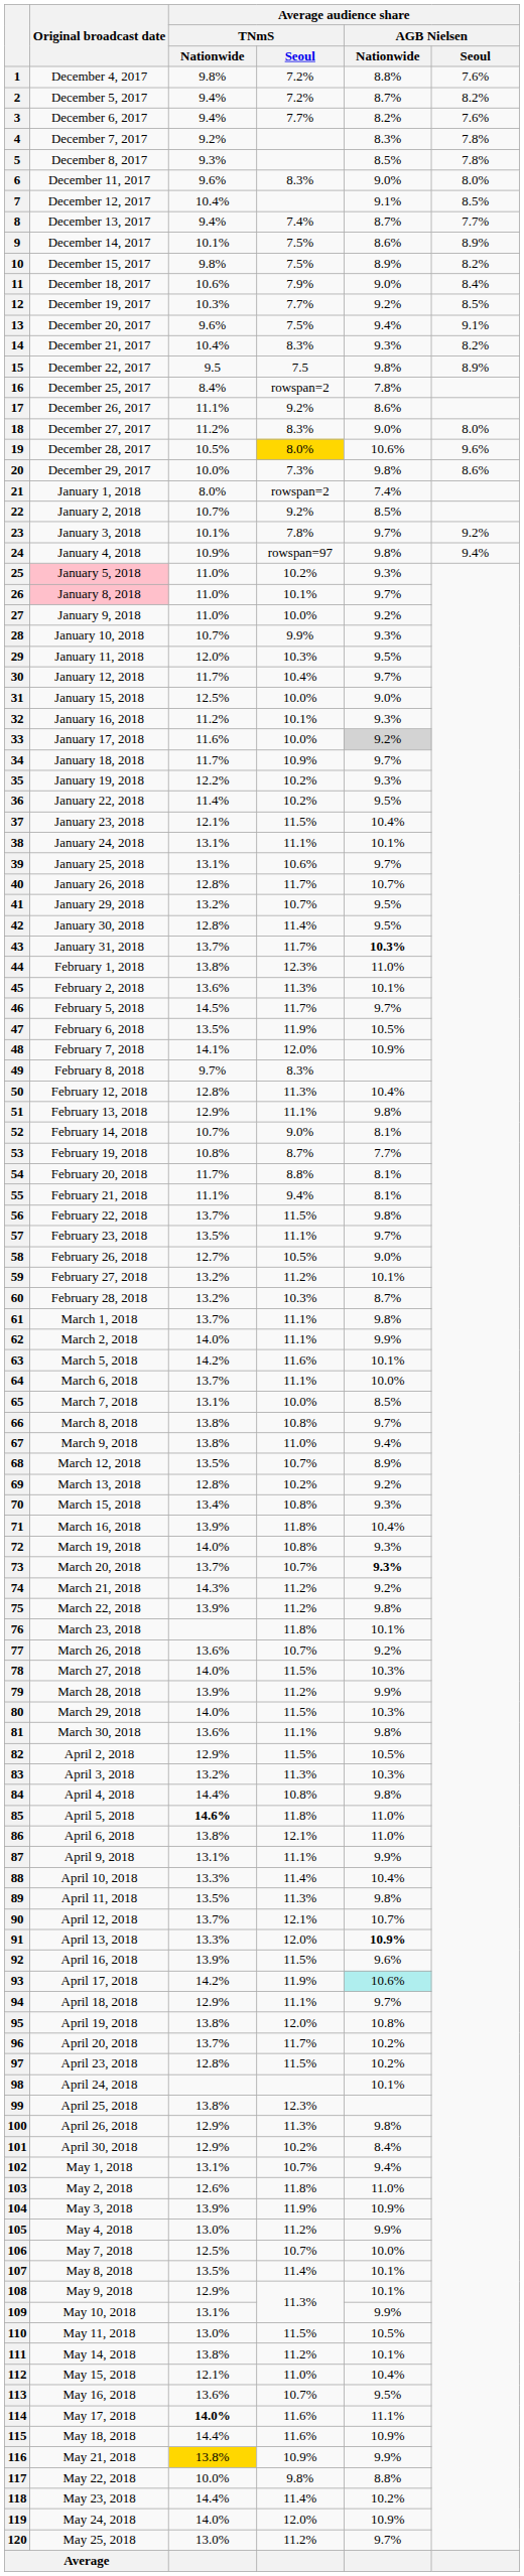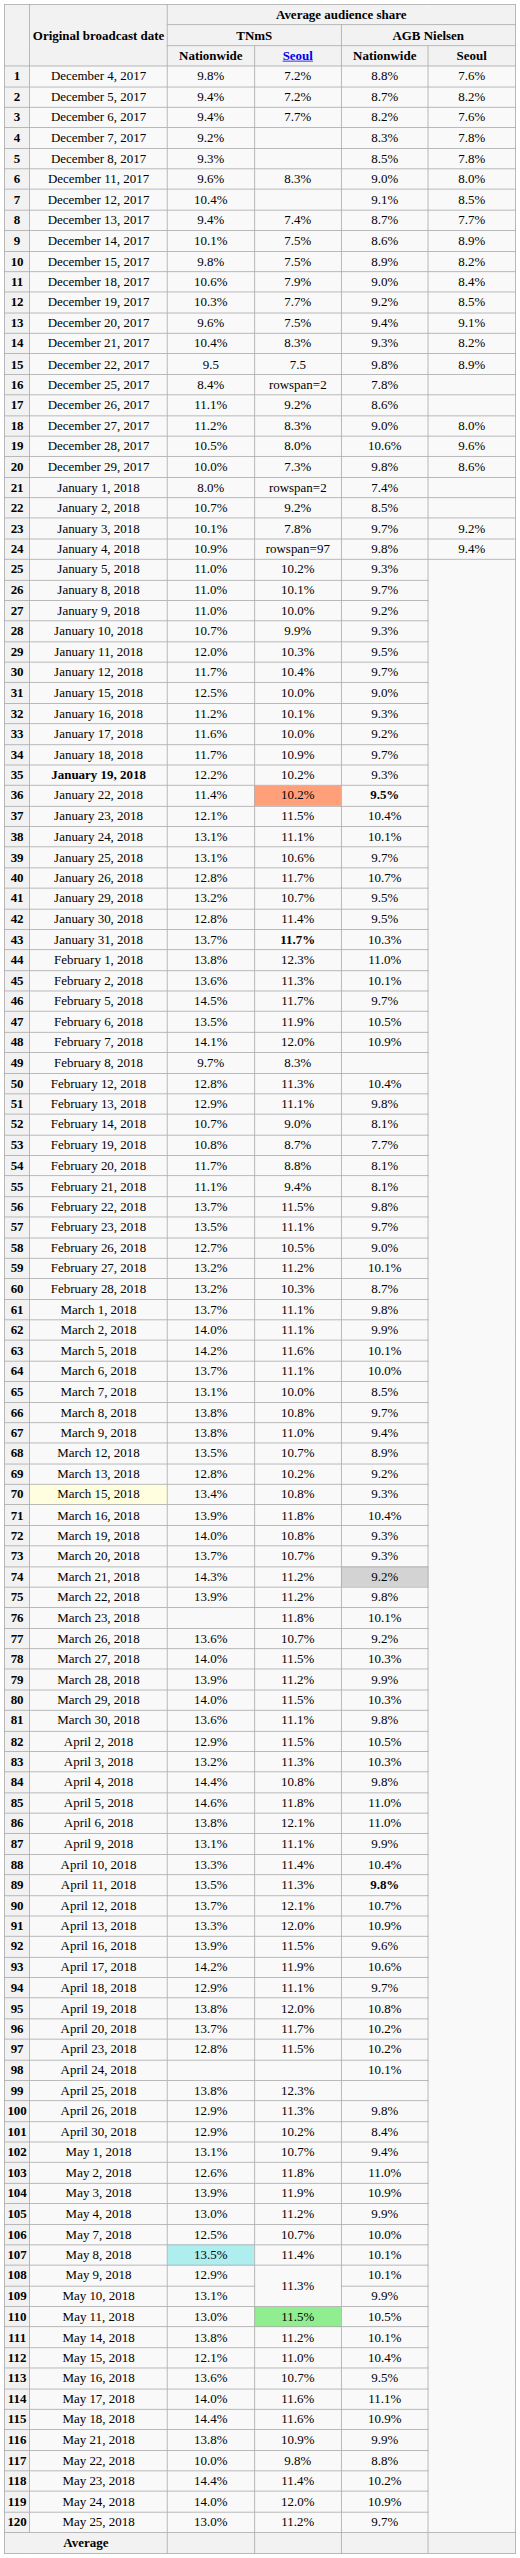19 | Average audience share / TNmS / Seoul: gold background -> no background
25 | Original broadcast date: pink background -> no background
26 | Original broadcast date: pink background -> no background
33 | Average audience share / AGB Nielsen / Nationwide: lightgrey background -> no background
35 | Original broadcast date: normal -> bold
36 | Average audience share / TNmS / Seoul: no background -> lightsalmon background
36 | Average audience share / AGB Nielsen / Nationwide: normal -> bold
43 | Average audience share / TNmS / Seoul: normal -> bold
43 | Average audience share / AGB Nielsen / Nationwide: bold -> normal
70 | Original broadcast date: no background -> lightyellow background
73 | Average audience share / AGB Nielsen / Nationwide: bold -> normal
74 | Average audience share / AGB Nielsen / Nationwide: no background -> lightgrey background
85 | Average audience share / TNmS / Nationwide: bold -> normal
89 | Average audience share / AGB Nielsen / Nationwide: normal -> bold
91 | Average audience share / AGB Nielsen / Nationwide: bold -> normal
93 | Average audience share / AGB Nielsen / Nationwide: paleturquoise background -> no background
107 | Average audience share / TNmS / Nationwide: no background -> paleturquoise background
110 | Average audience share / TNmS / Seoul: no background -> lightgreen background
114 | Average audience share / TNmS / Nationwide: bold -> normal
116 | Average audience share / TNmS / Nationwide: gold background -> no background
